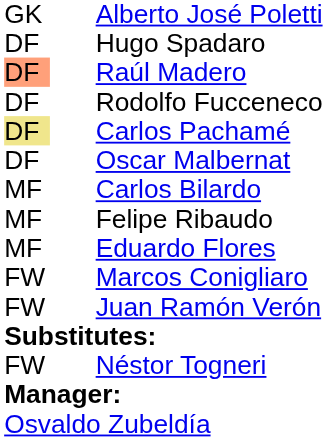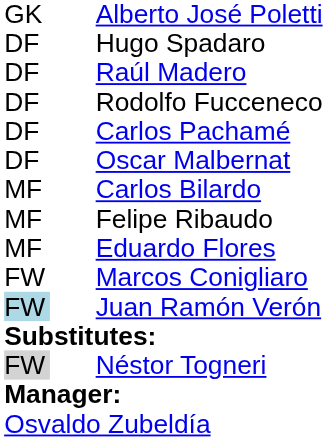Raúl Madero | column 1: lightsalmon background -> no background
Carlos Pachamé | column 1: khaki background -> no background
Juan Ramón Verón | column 1: no background -> lightblue background
Néstor Togneri | column 1: no background -> lightgrey background
